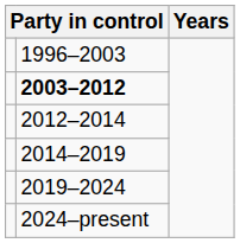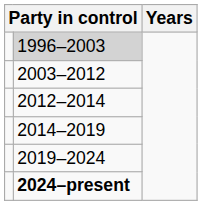1996–2003 | column 2: no background -> lightgrey background
2003–2012 | column 2: bold -> normal
2024–present | column 2: normal -> bold
